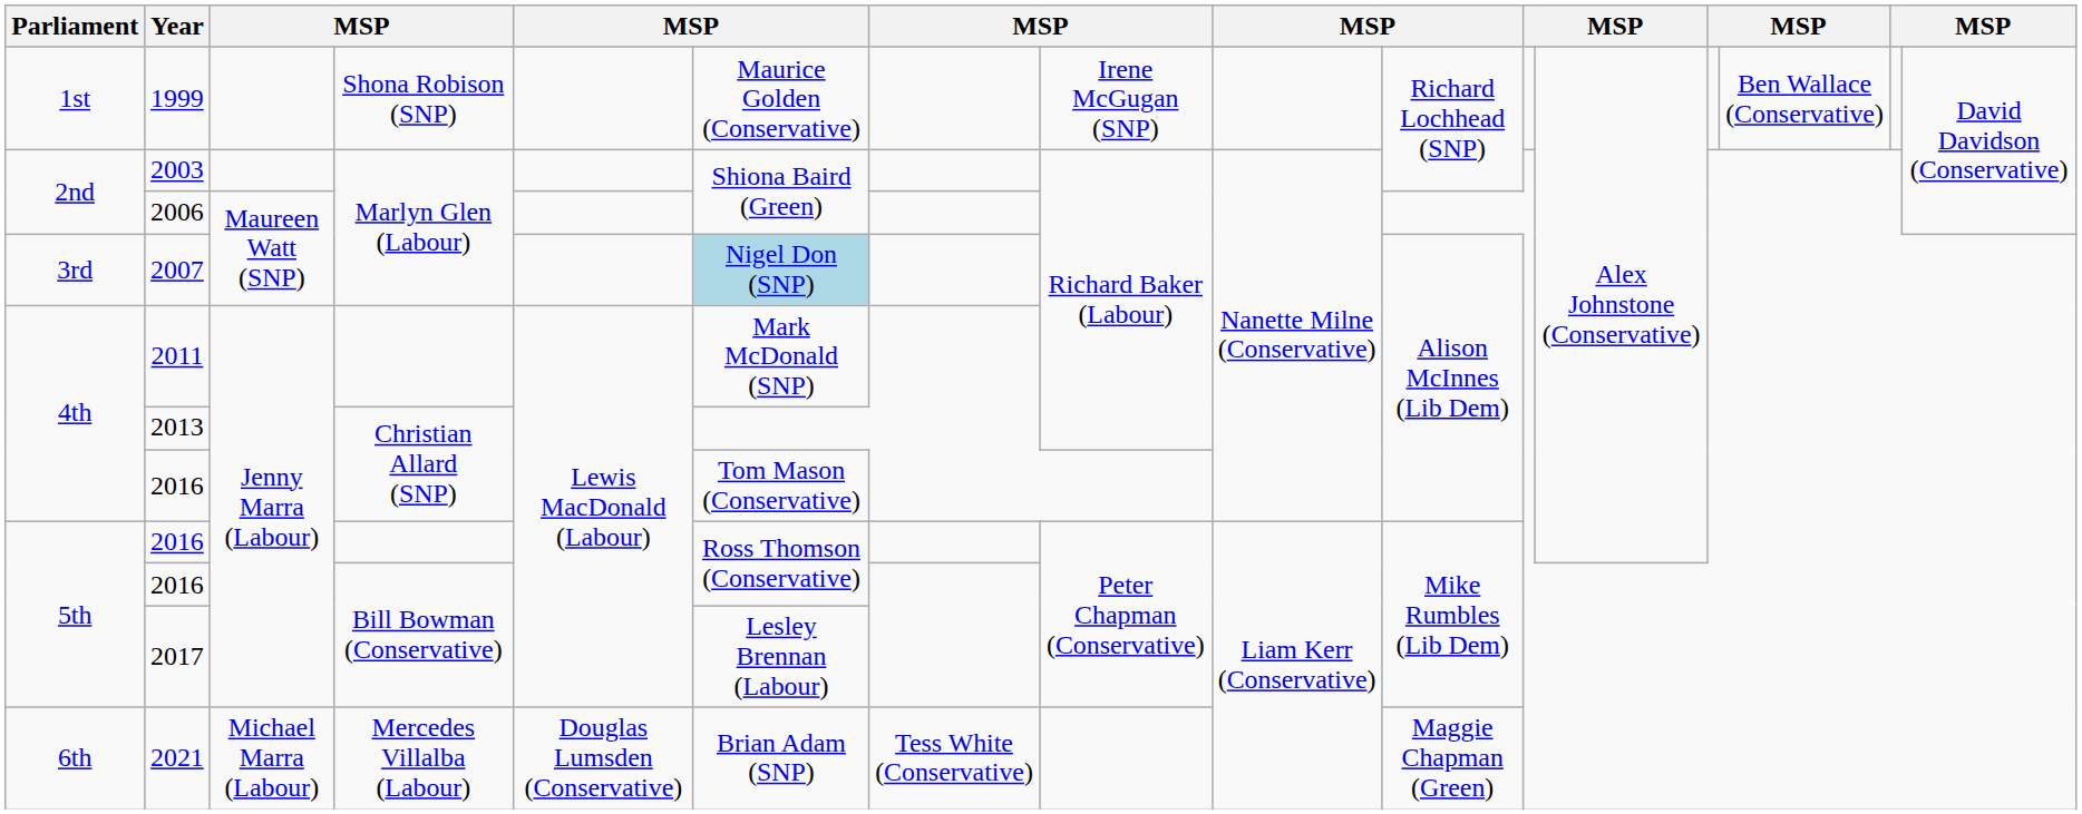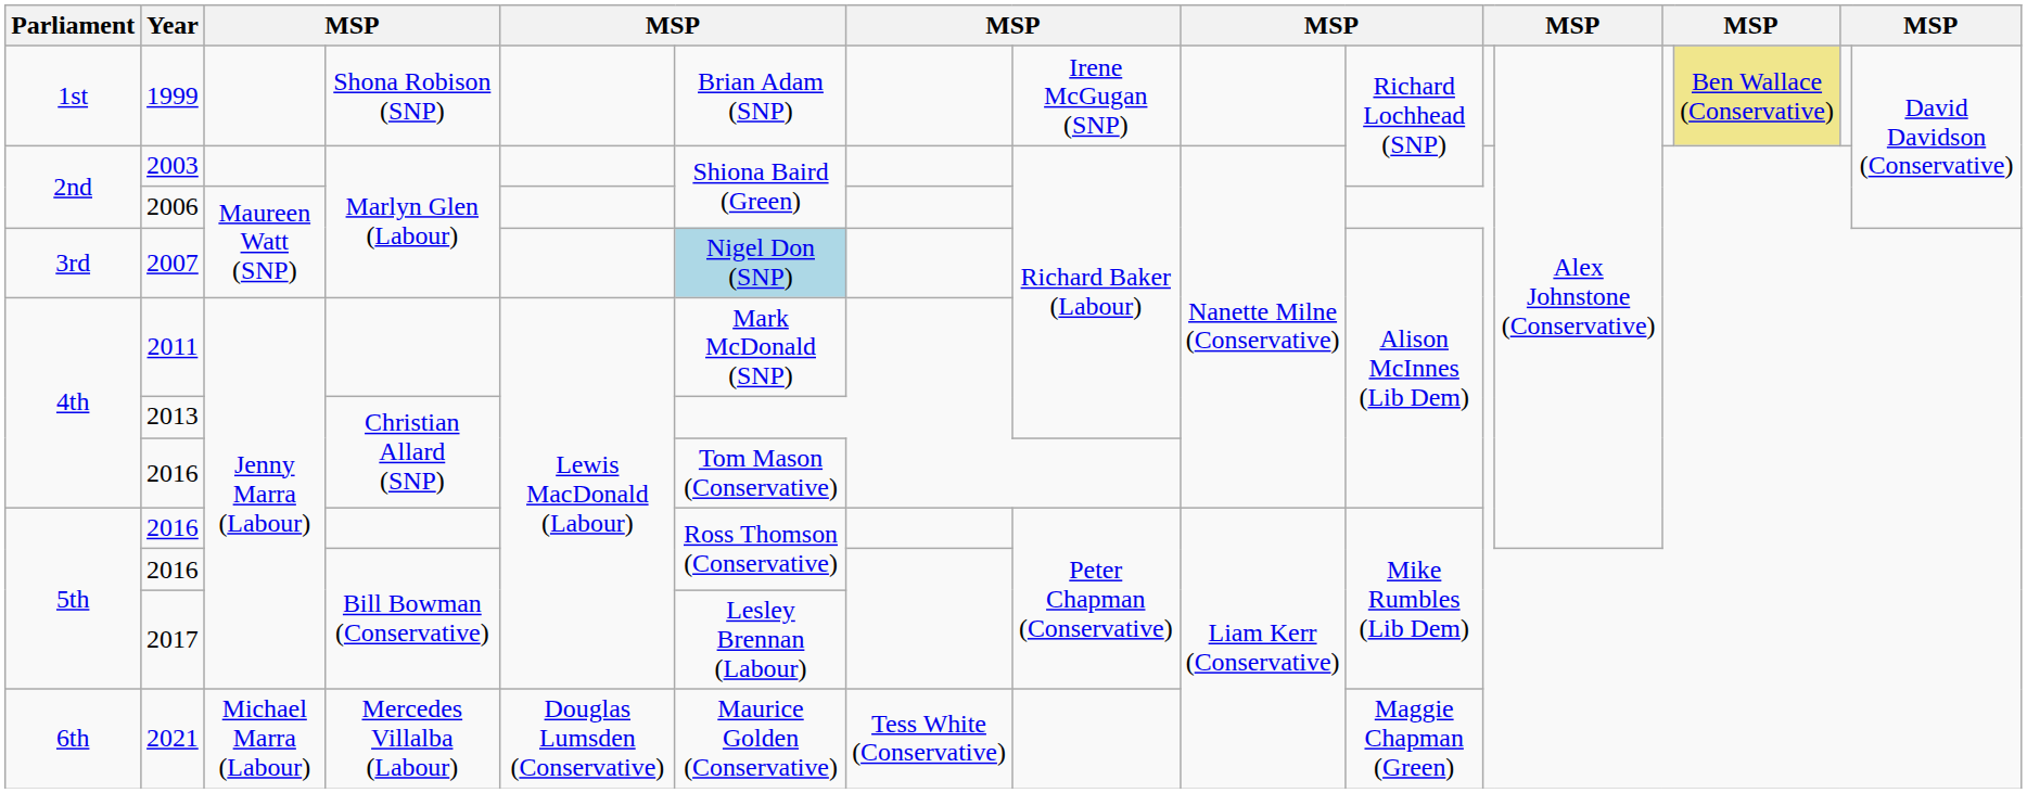1999 | column 6: Maurice Golden (Conservative) -> Brian Adam (SNP)
1999 | column 14: no background -> khaki background
2021 | column 6: Brian Adam (SNP) -> Maurice Golden (Conservative)
